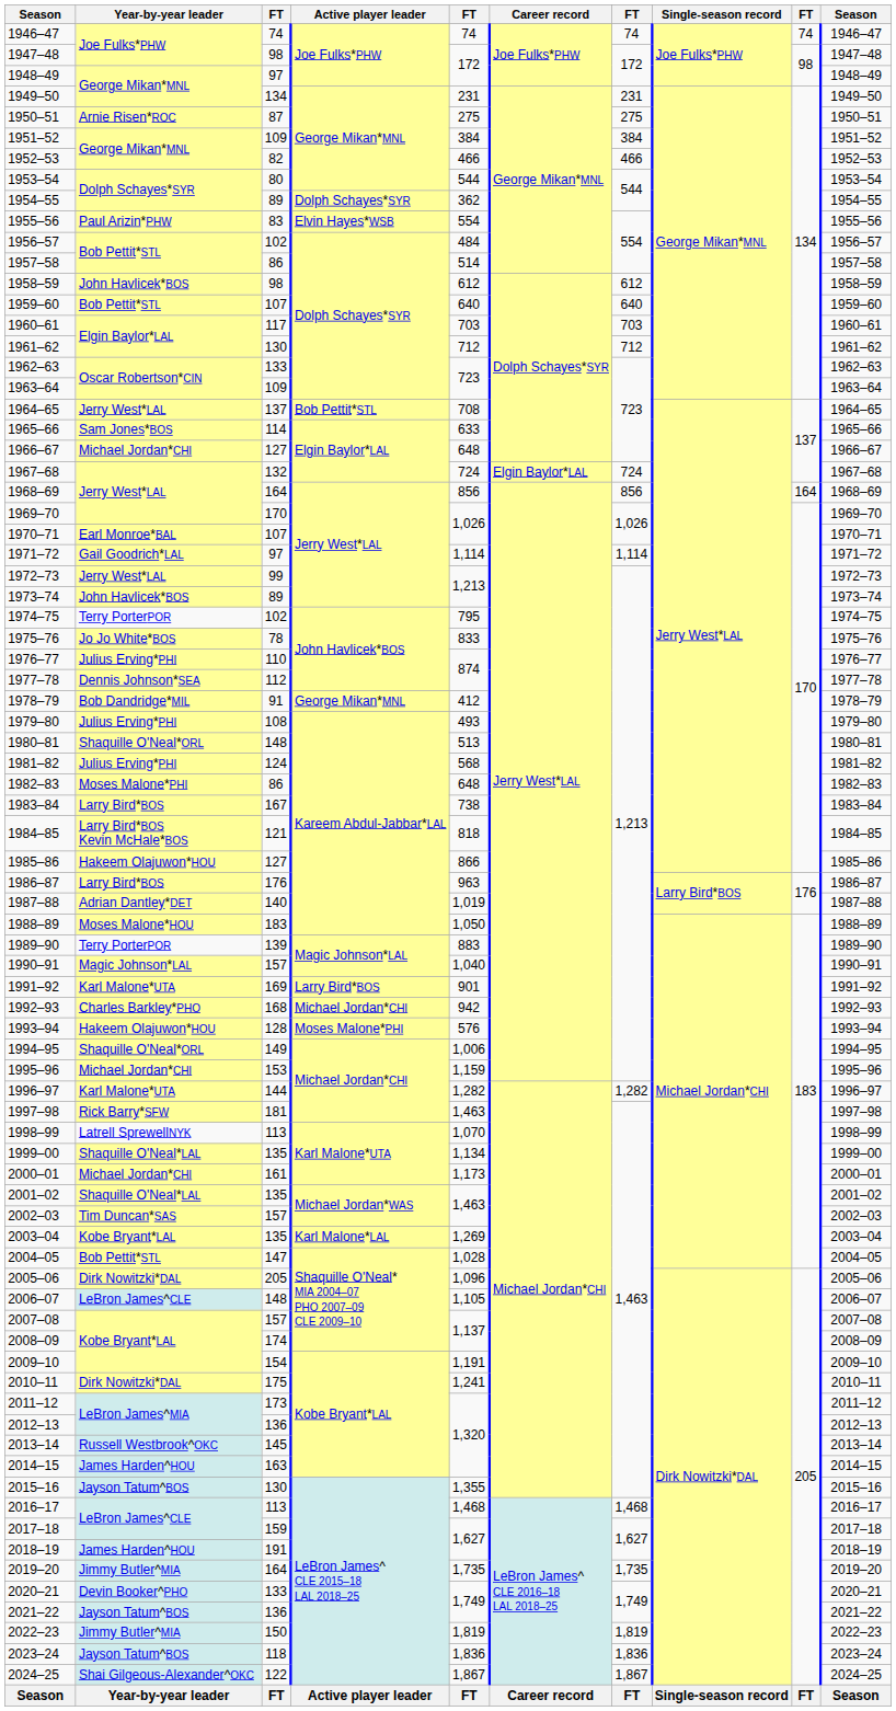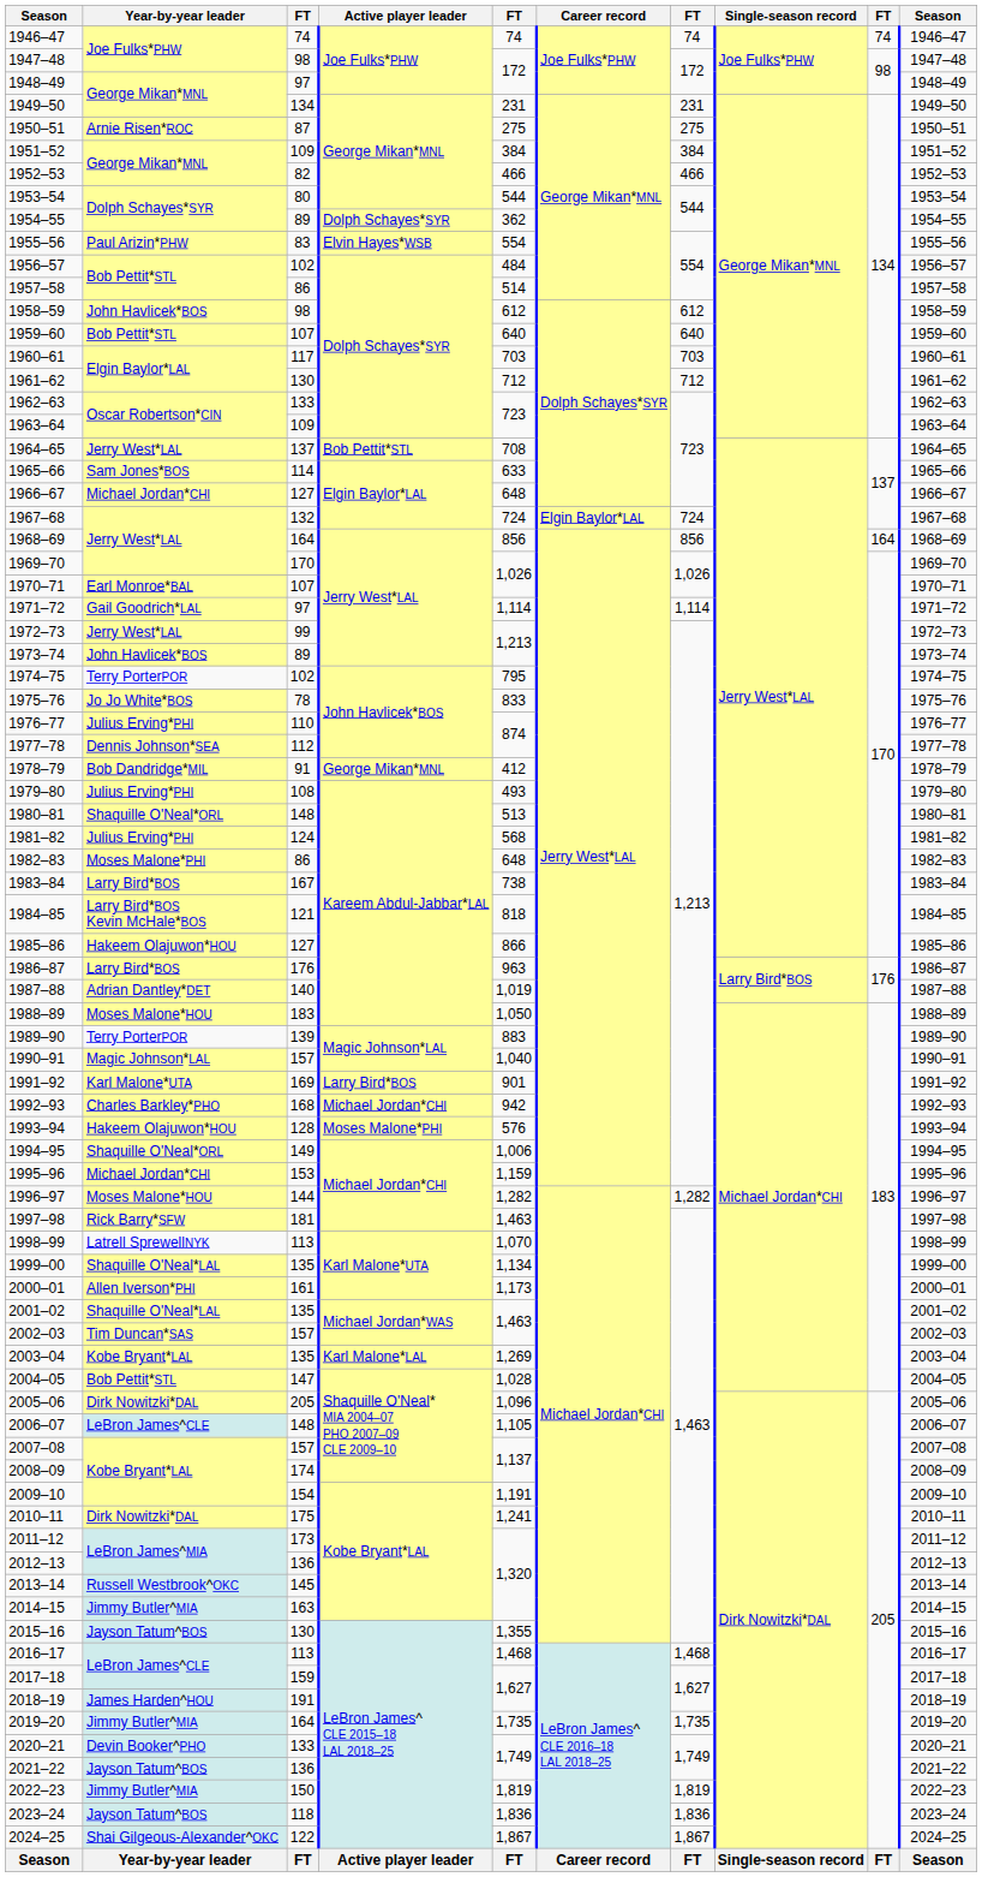row 52 | Year-by-year leader: Karl Malone*UTA -> Moses Malone*HOU
row 56 | Year-by-year leader: Michael Jordan*CHI -> Allen Iverson*PHI
row 70 | Year-by-year leader: James Harden^HOU -> Jimmy Butler^MIA
